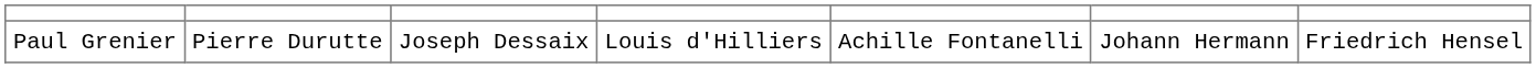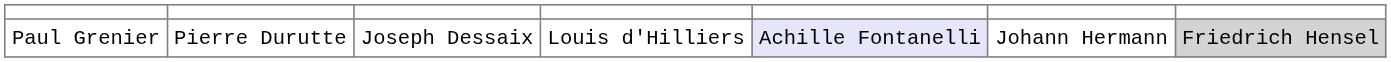Paul Grenier | column 5: no background -> lavender background
Paul Grenier | column 7: no background -> lightgrey background
